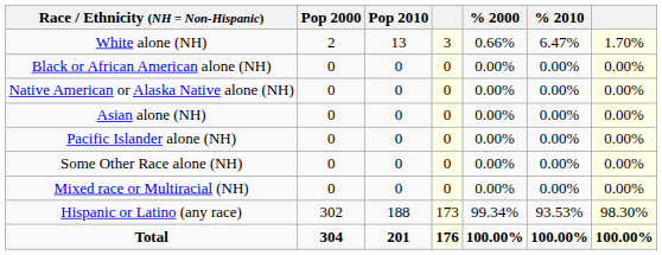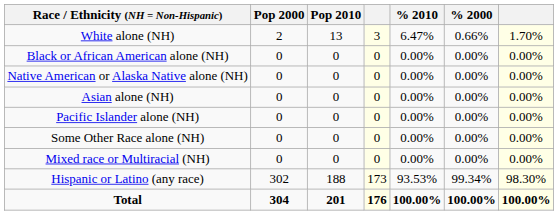columns swapped: % 2000 <-> % 2010
